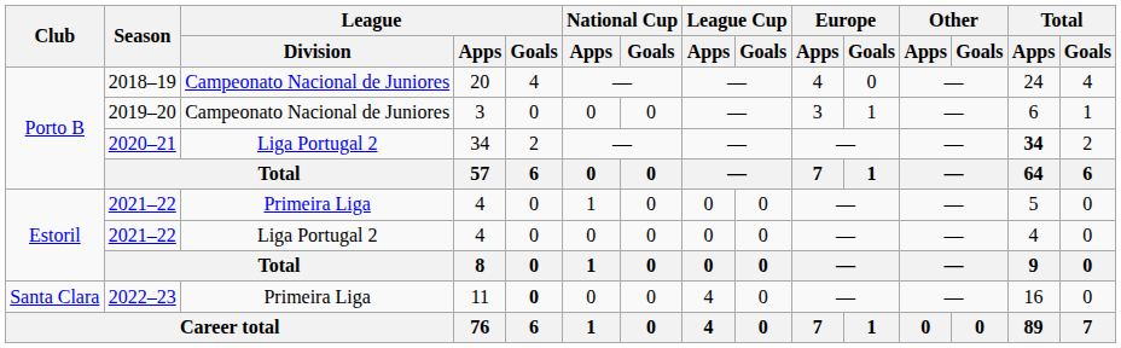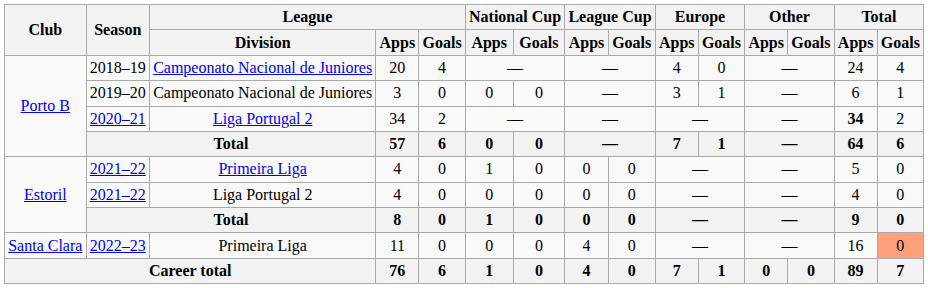2022–23 | League / Goals: bold -> normal
2022–23 | Total / Goals: no background -> lightsalmon background
